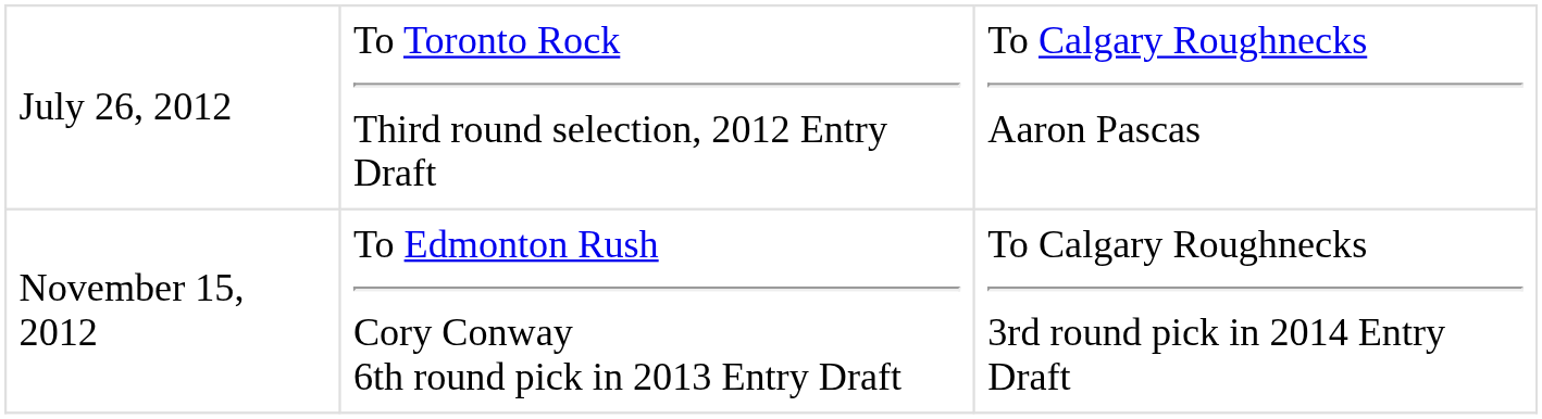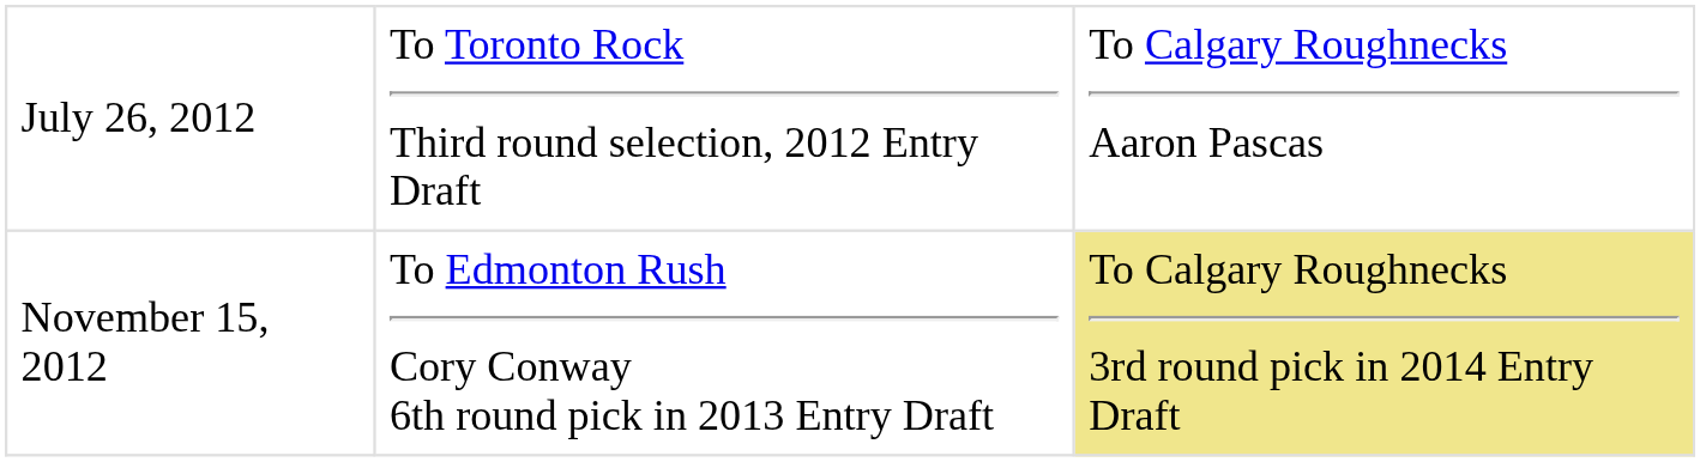November 15, 2012 | column 3: no background -> khaki background
